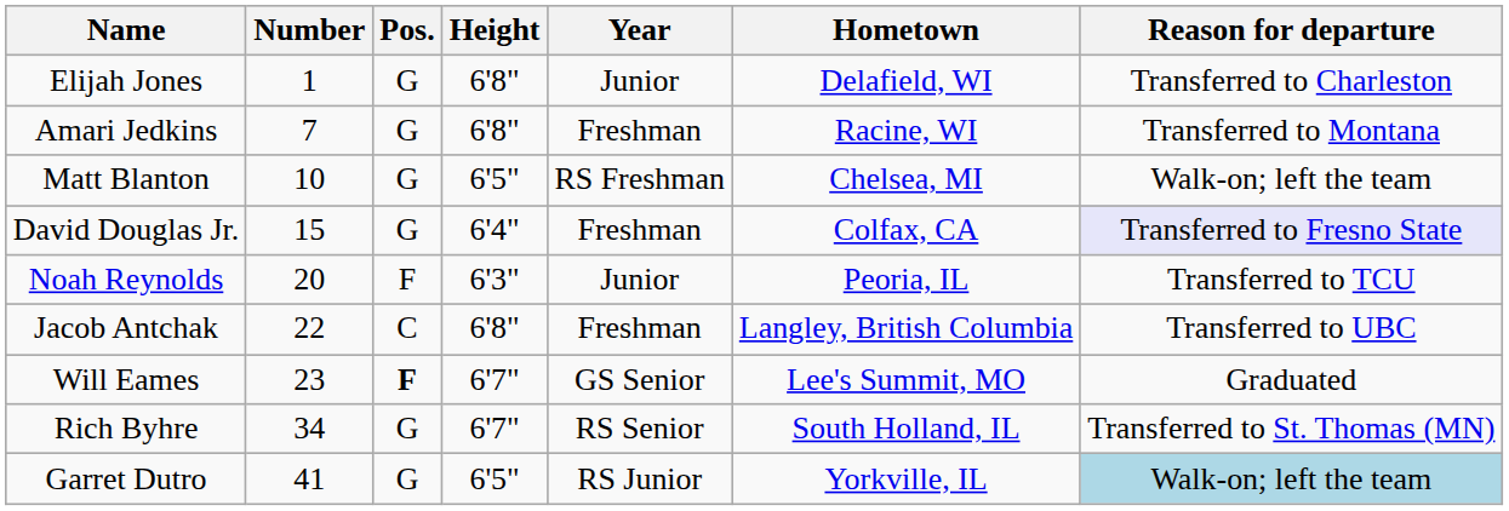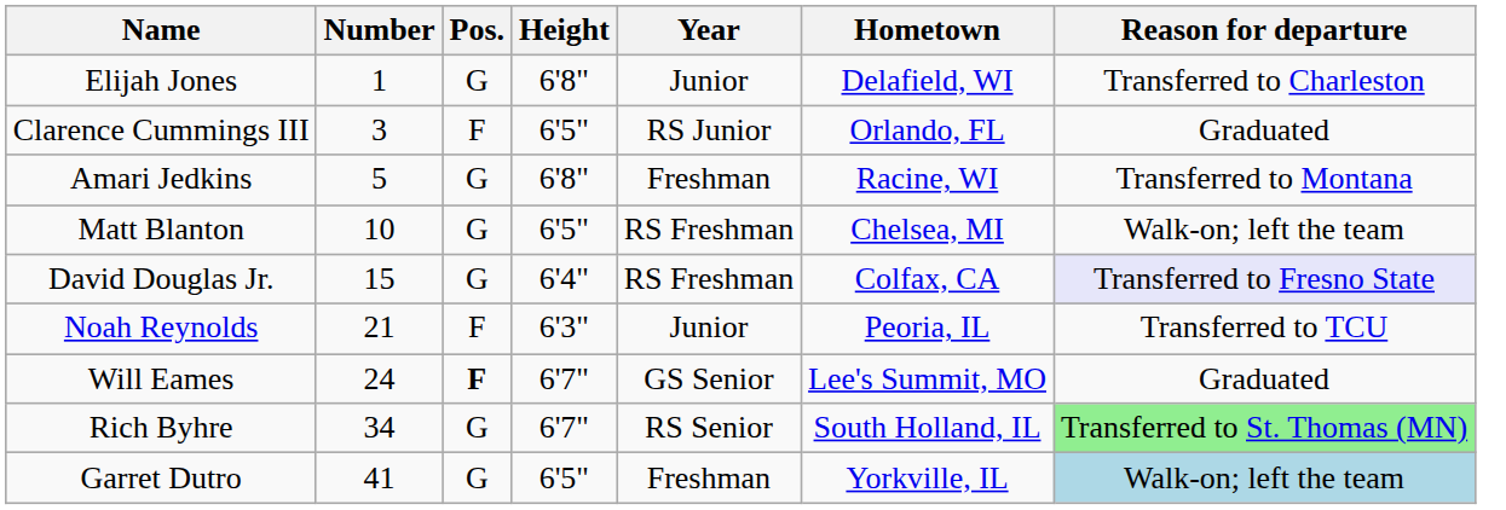+ row: Clarence Cummings III | 3 | F | 6'5" | RS Junior | Orlando, FL | Graduated
Amari Jedkins | Number: 7 -> 5
David Douglas Jr. | Year: Freshman -> RS Freshman
Noah Reynolds | Number: 20 -> 21
- row: Jacob Antchak | 22 | C | 6'8" | Freshman | Langley, British Columbia | Transferred to UBC
Will Eames | Number: 23 -> 24
Rich Byhre | Reason for departure: no background -> lightgreen background
Garret Dutro | Year: RS Junior -> Freshman
